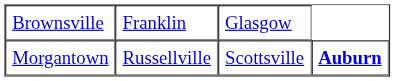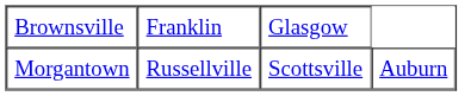Morgantown | column 4: bold -> normal
